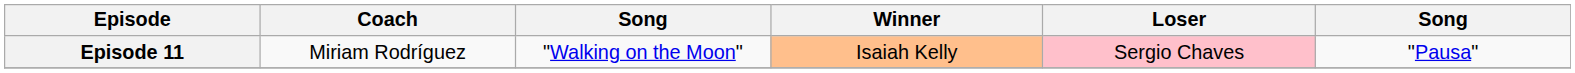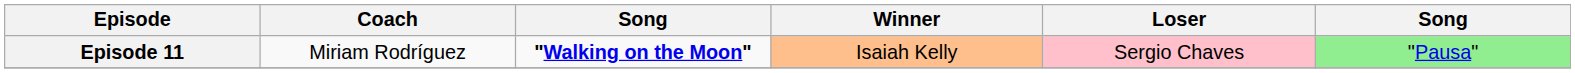Episode 11 | column 3: normal -> bold
Episode 11 | column 6: no background -> lightgreen background
